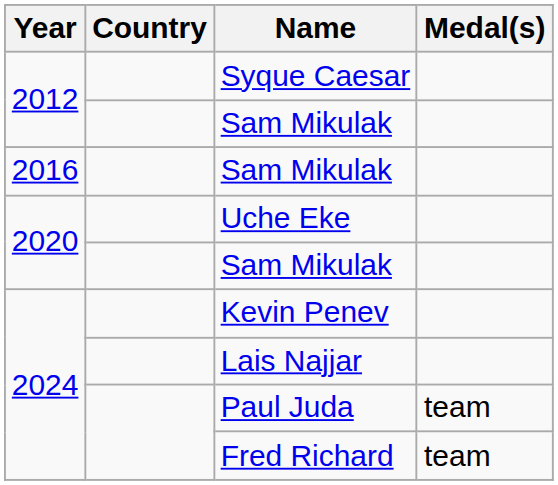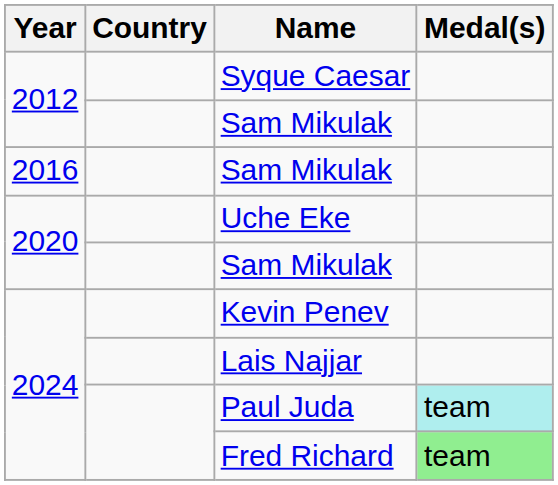Paul Juda | Medal(s): no background -> paleturquoise background
Fred Richard | Medal(s): no background -> lightgreen background
